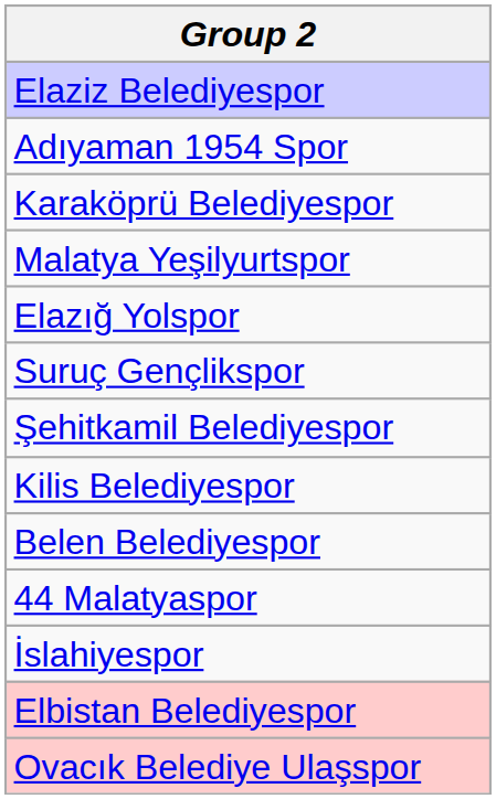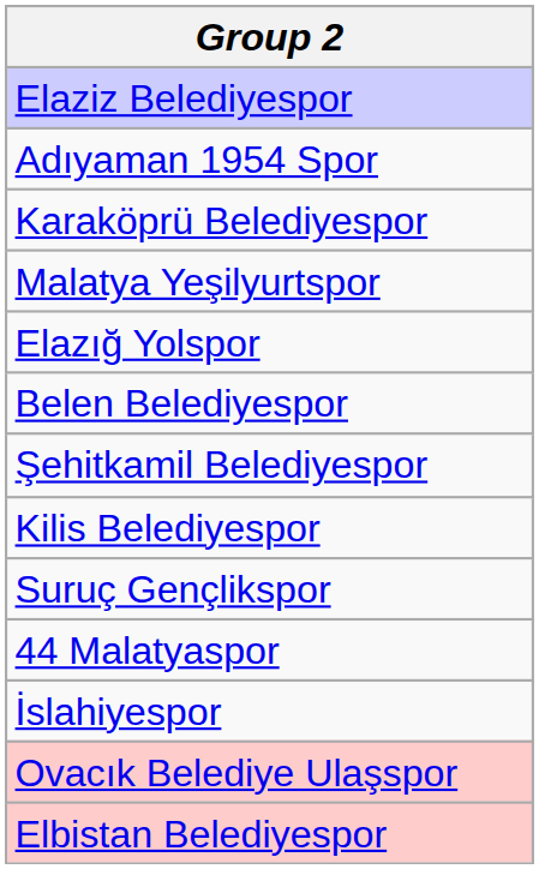row 7 | column 1: Suruç Gençlikspor -> Belen Belediyespor
row 10 | column 1: Belen Belediyespor -> Suruç Gençlikspor
row 13 | column 1: Elbistan Belediyespor -> Ovacık Belediye Ulaşspor
row 14 | column 1: Ovacık Belediye Ulaşspor -> Elbistan Belediyespor
